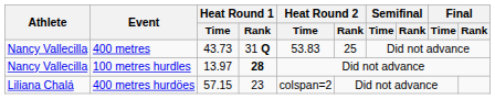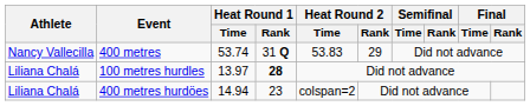400 metres | Heat Round 1 / Time: 43.73 -> 53.74
400 metres | Heat Round 2 / Rank: 25 -> 29
100 metres hurdles | Athlete: Nancy Vallecilla -> Liliana Chalá
400 metres hurdöes | Heat Round 1 / Time: 57.15 -> 14.94
